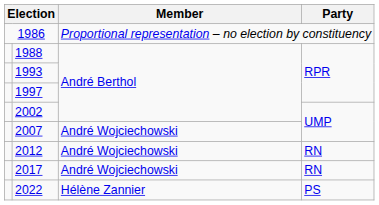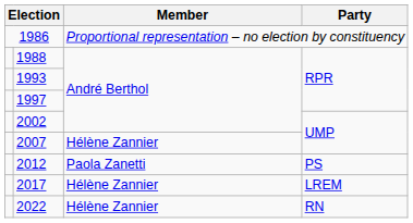2007 | Member: André Wojciechowski -> Hélène Zannier
2012 | Member: André Wojciechowski -> Paola Zanetti
2012 | Party: RN -> PS
2017 | Member: André Wojciechowski -> Hélène Zannier
2017 | Party: RN -> LREM
2022 | Party: PS -> RN
